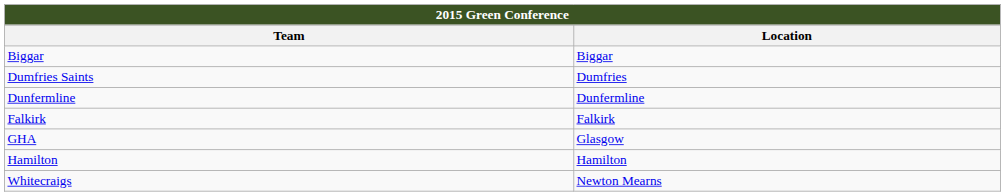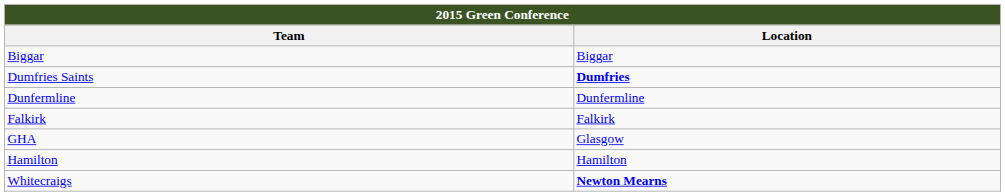Dumfries Saints | Location: normal -> bold
Whitecraigs | Location: normal -> bold
